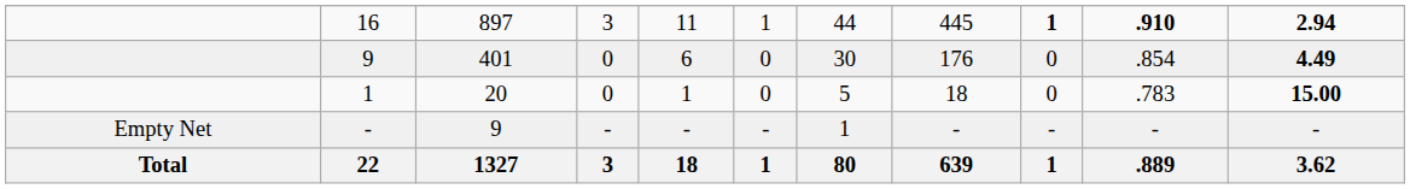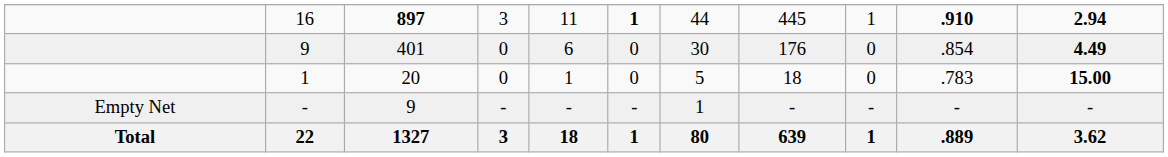16 | column 3: normal -> bold
16 | column 6: normal -> bold
16 | column 9: bold -> normal
